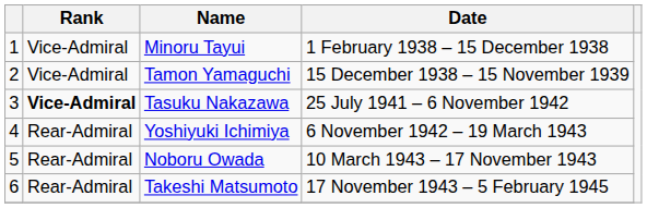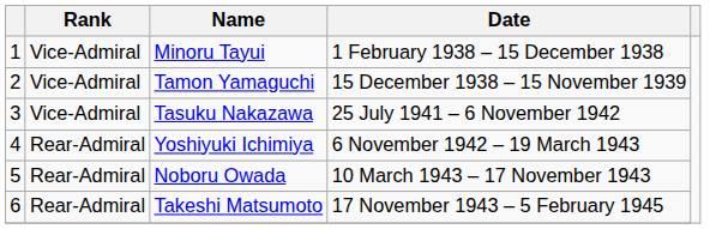Tasuku Nakazawa | Rank: bold -> normal
